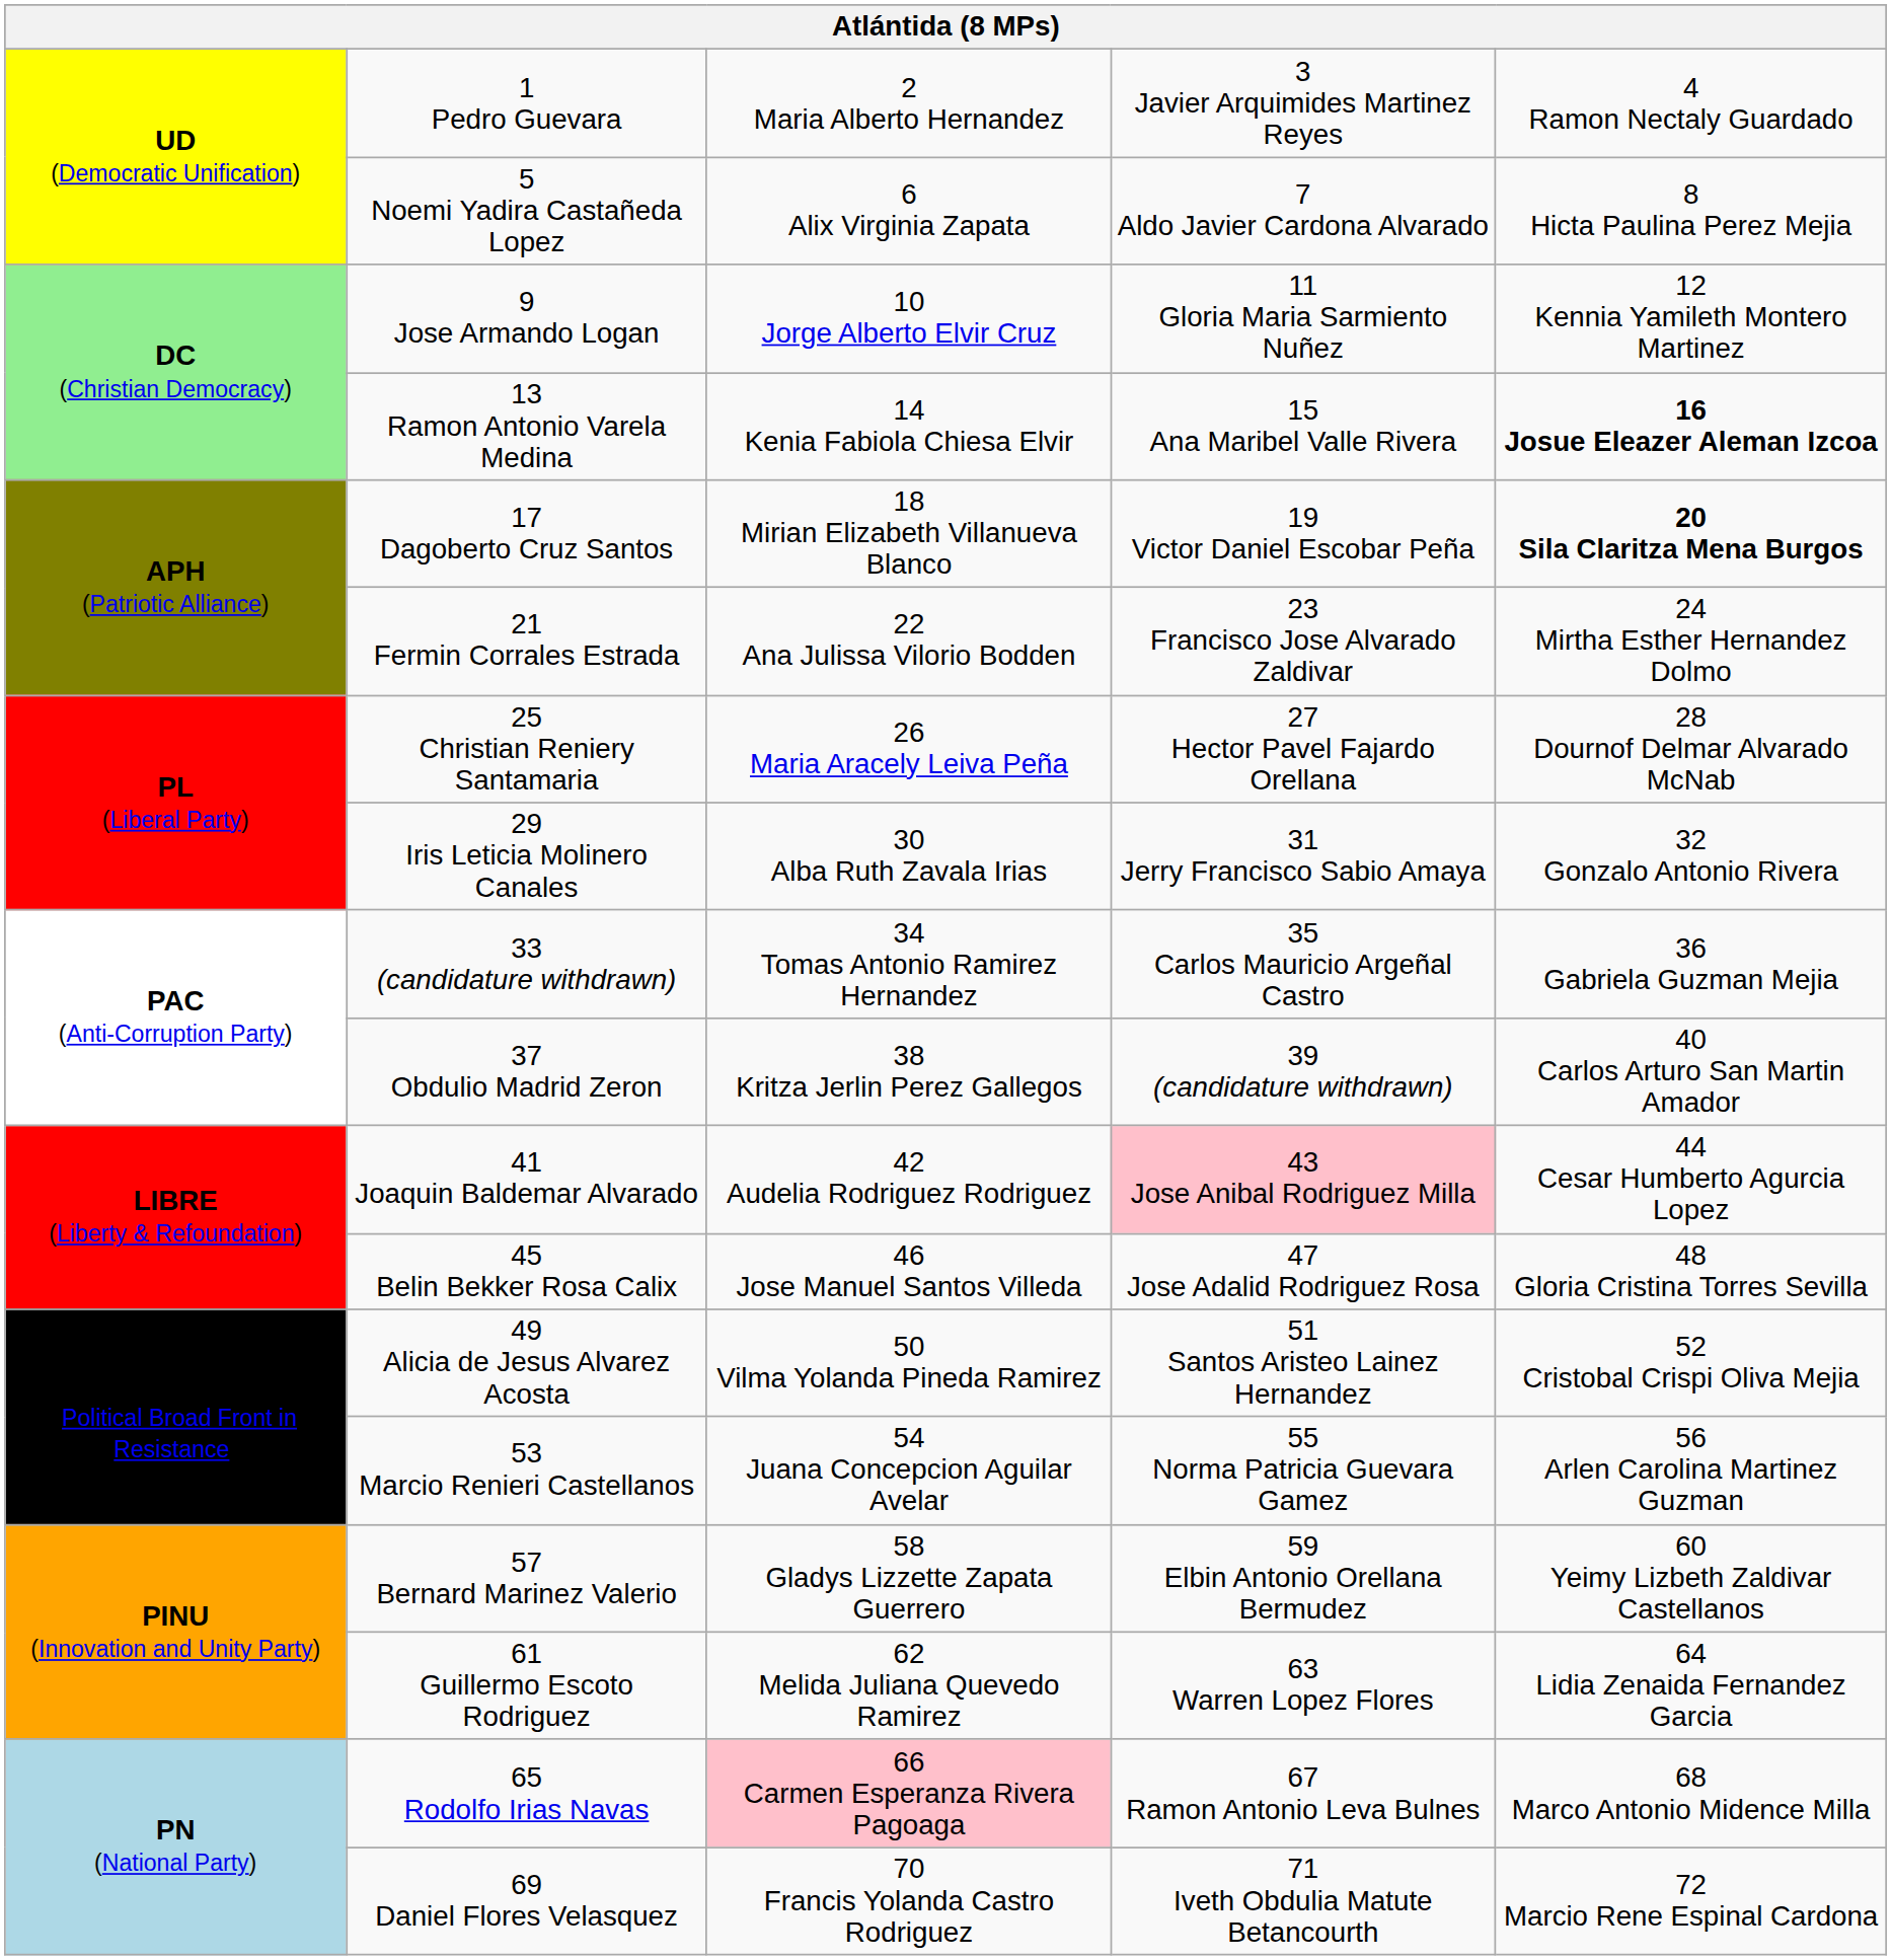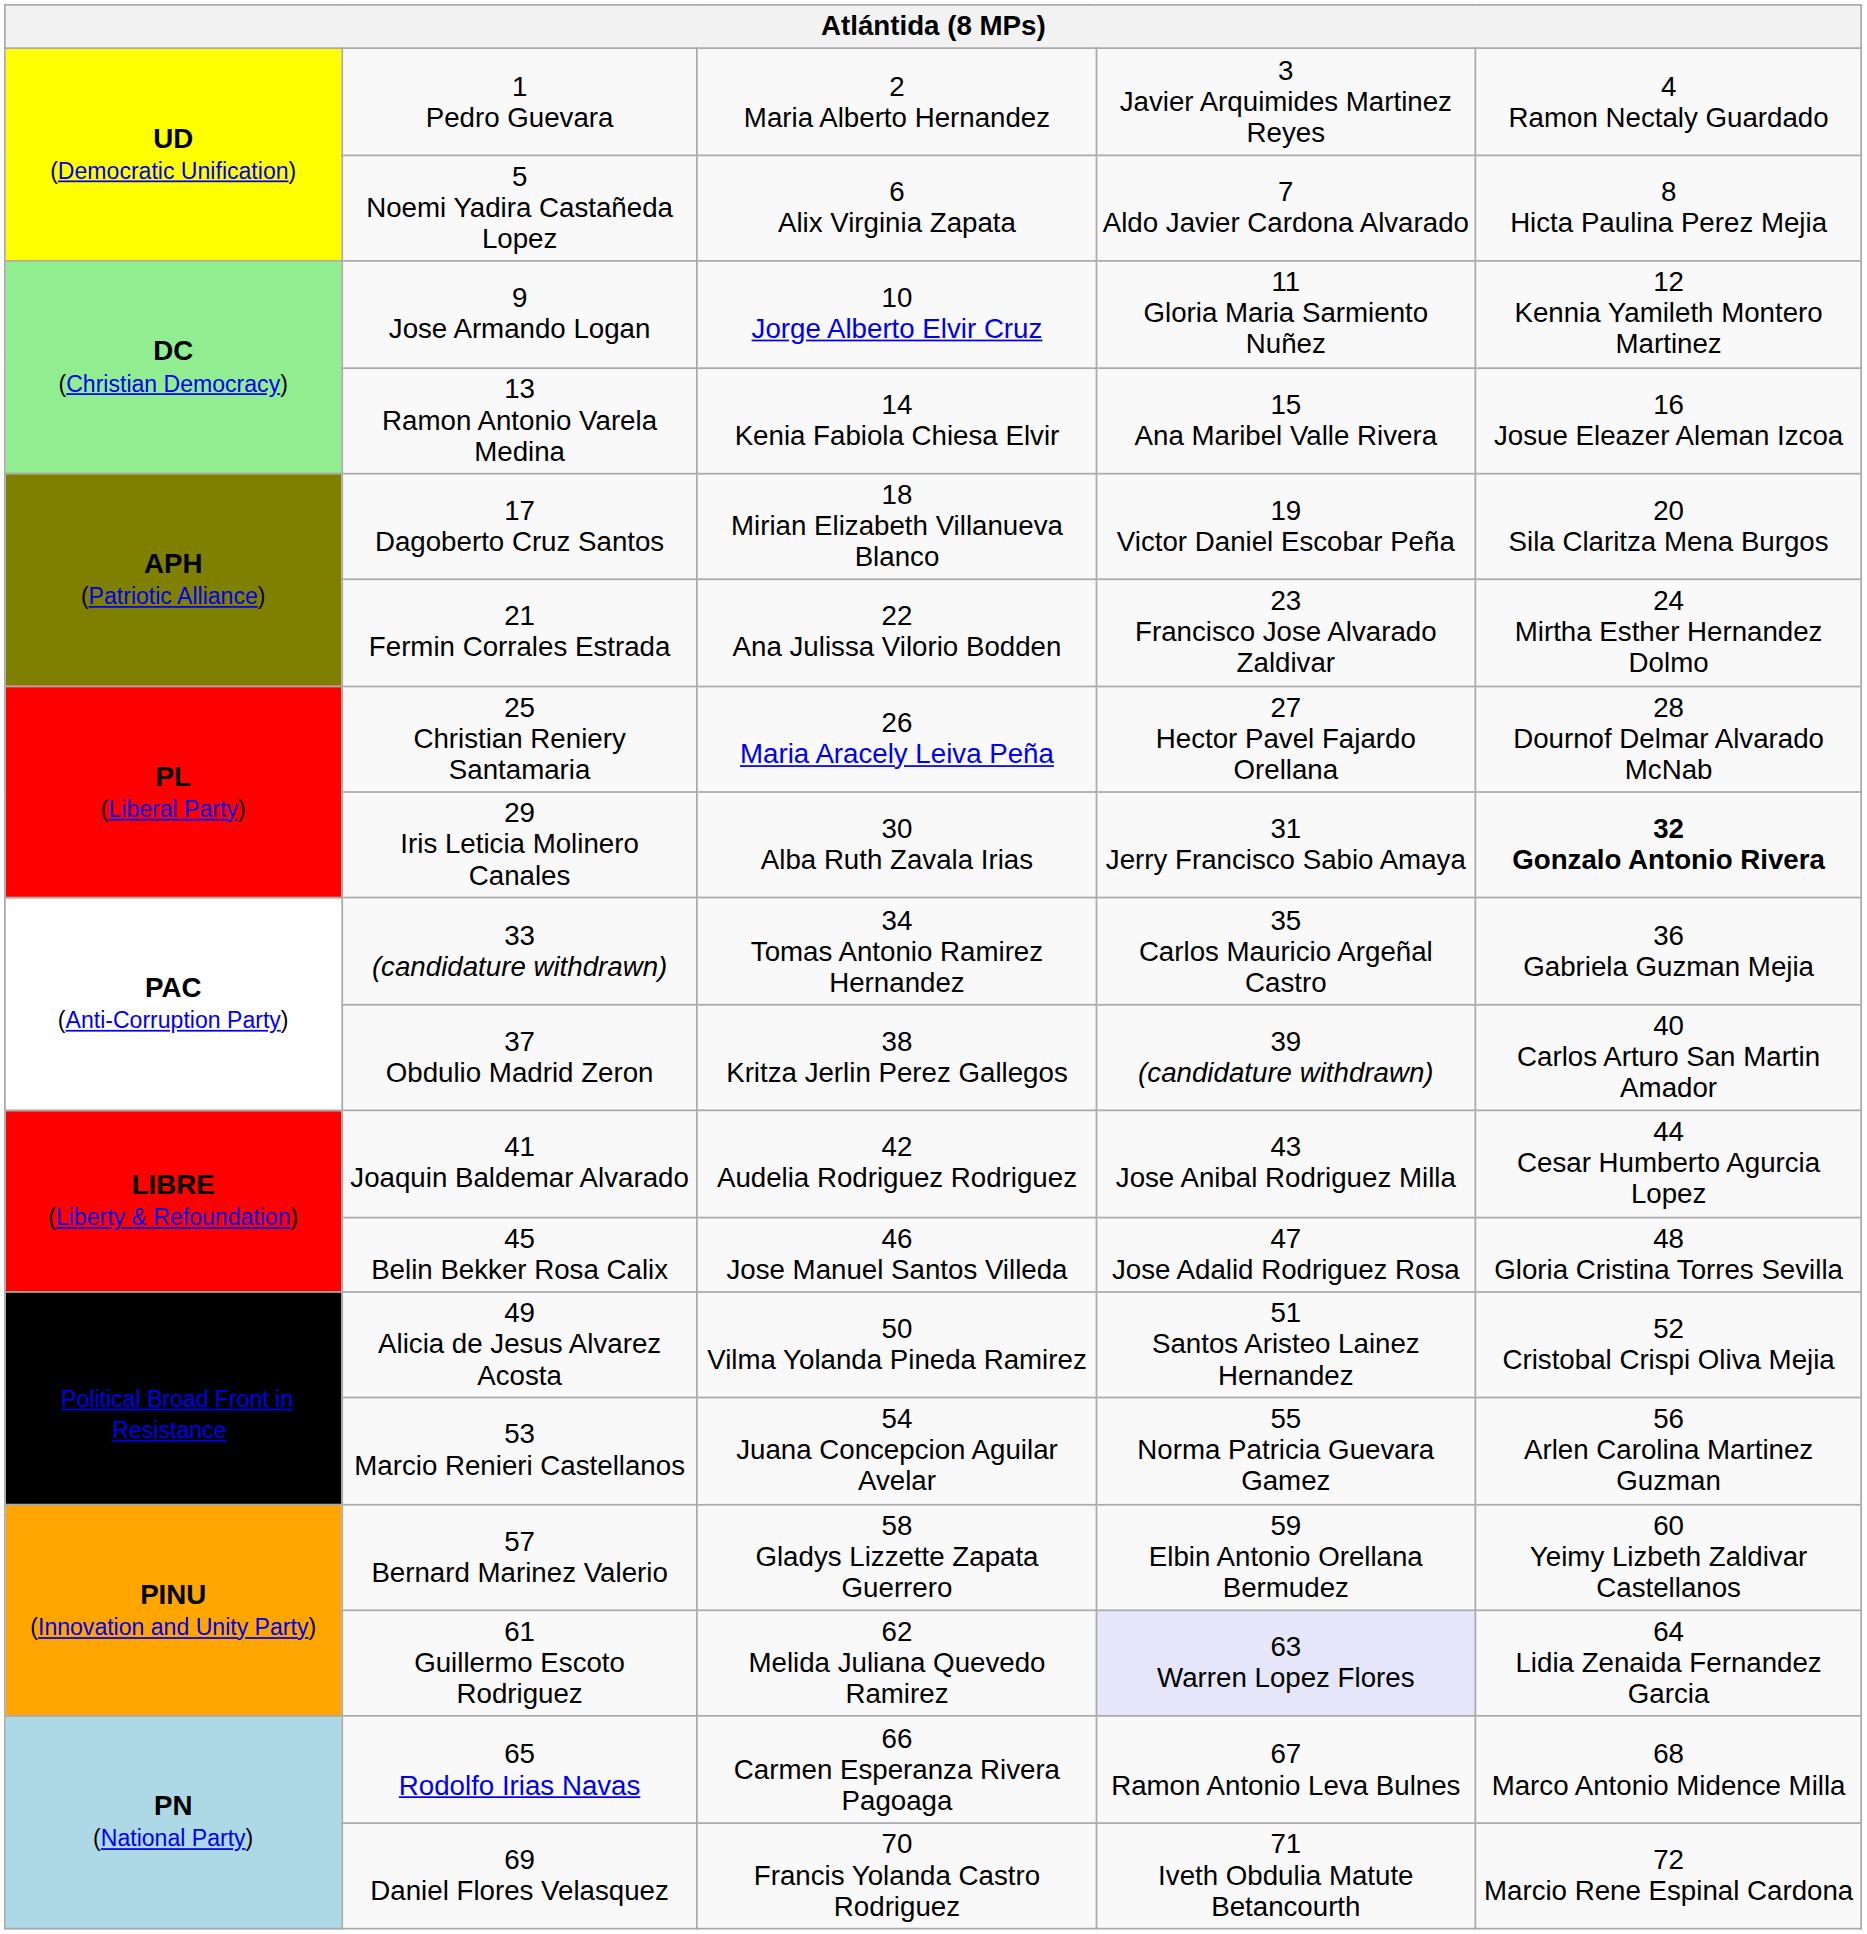13 Ramon Antonio Varela Medina | column 5: bold -> normal
17 Dagoberto Cruz Santos | column 5: bold -> normal
29 Iris Leticia Molinero Canales | column 5: normal -> bold
41 Joaquin Baldemar Alvarado | column 4: pink background -> no background
61 Guillermo Escoto Rodriguez | column 4: no background -> lavender background
65 Rodolfo Irias Navas | column 3: pink background -> no background
